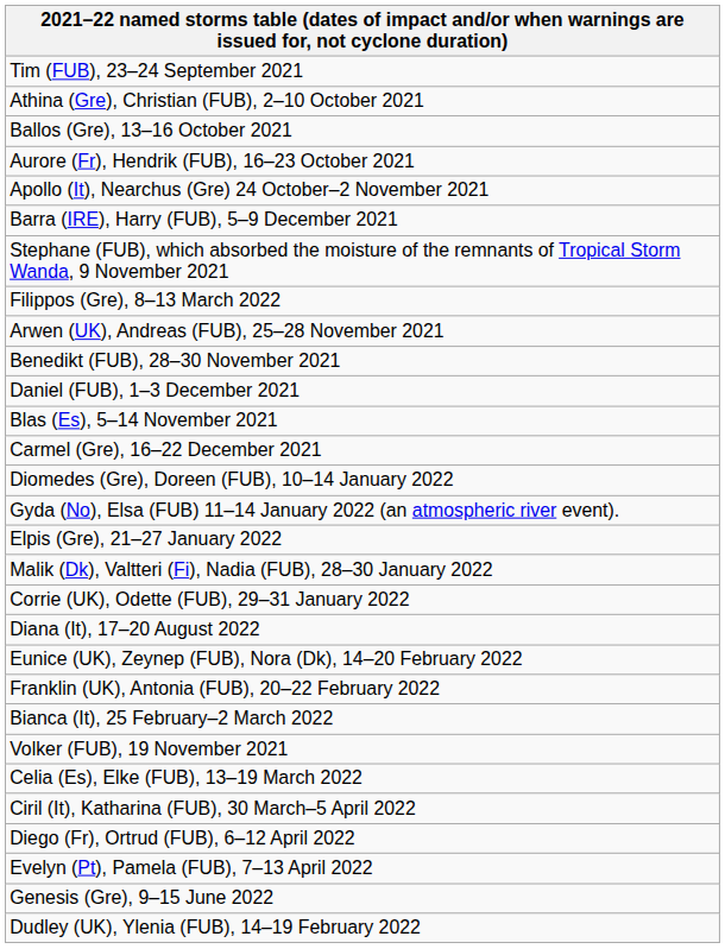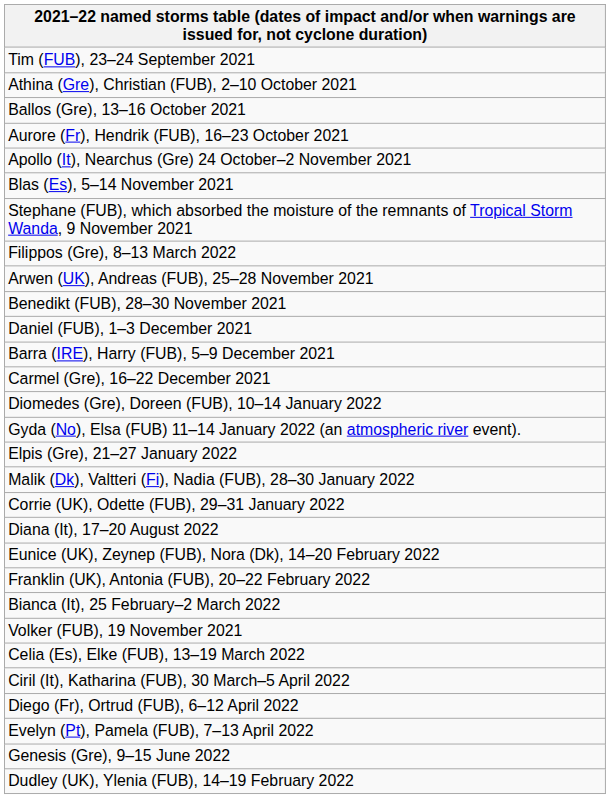row 7 | column 1: Barra (IRE), Harry (FUB), 5–9 December 2021 -> Blas (Es), 5–14 November 2021
row 13 | column 1: Blas (Es), 5–14 November 2021 -> Barra (IRE), Harry (FUB), 5–9 December 2021
